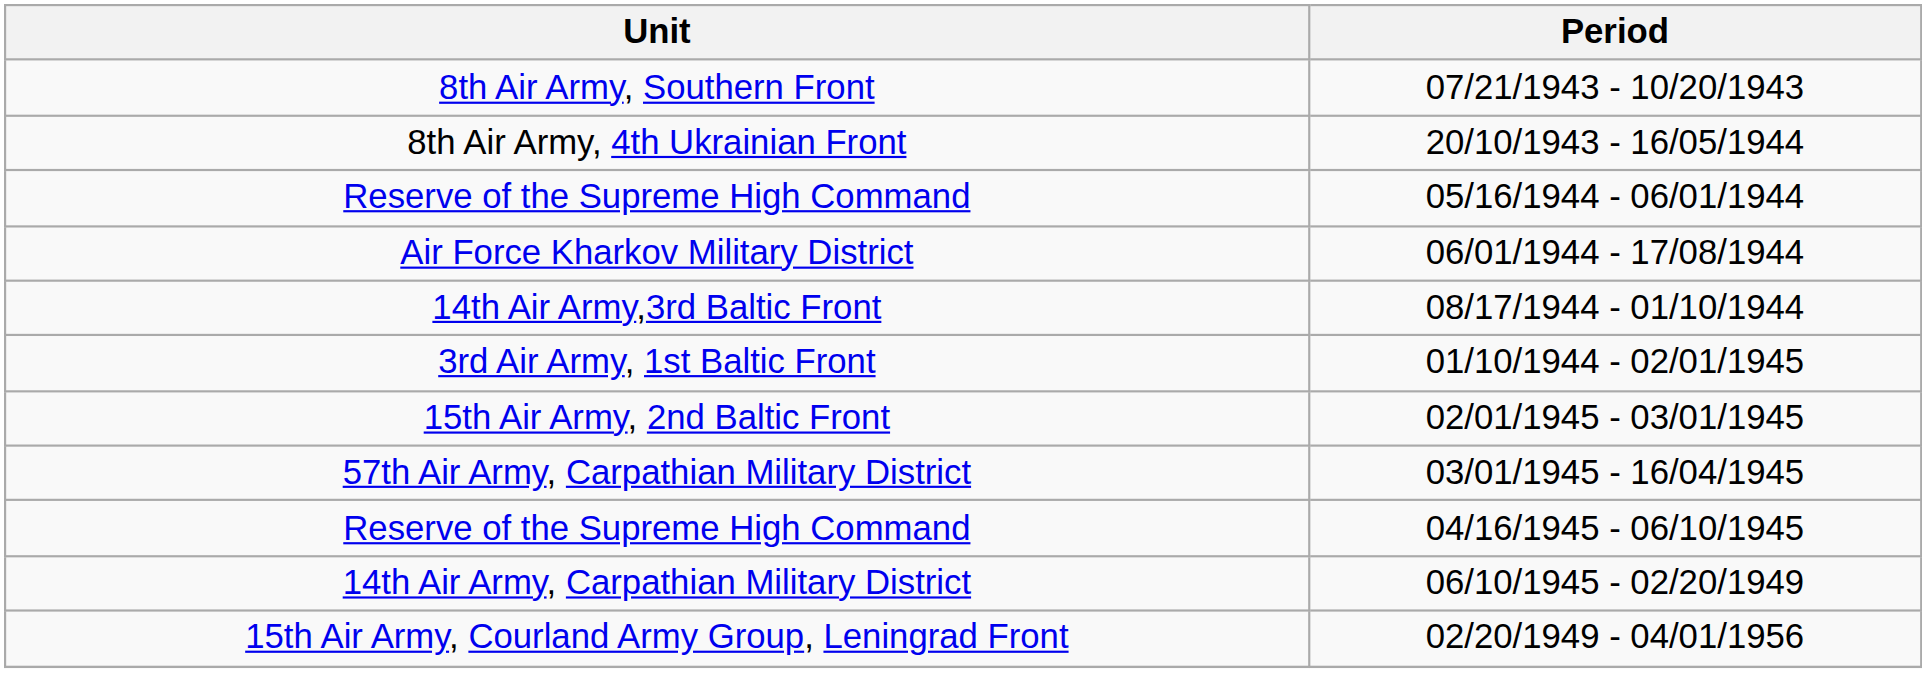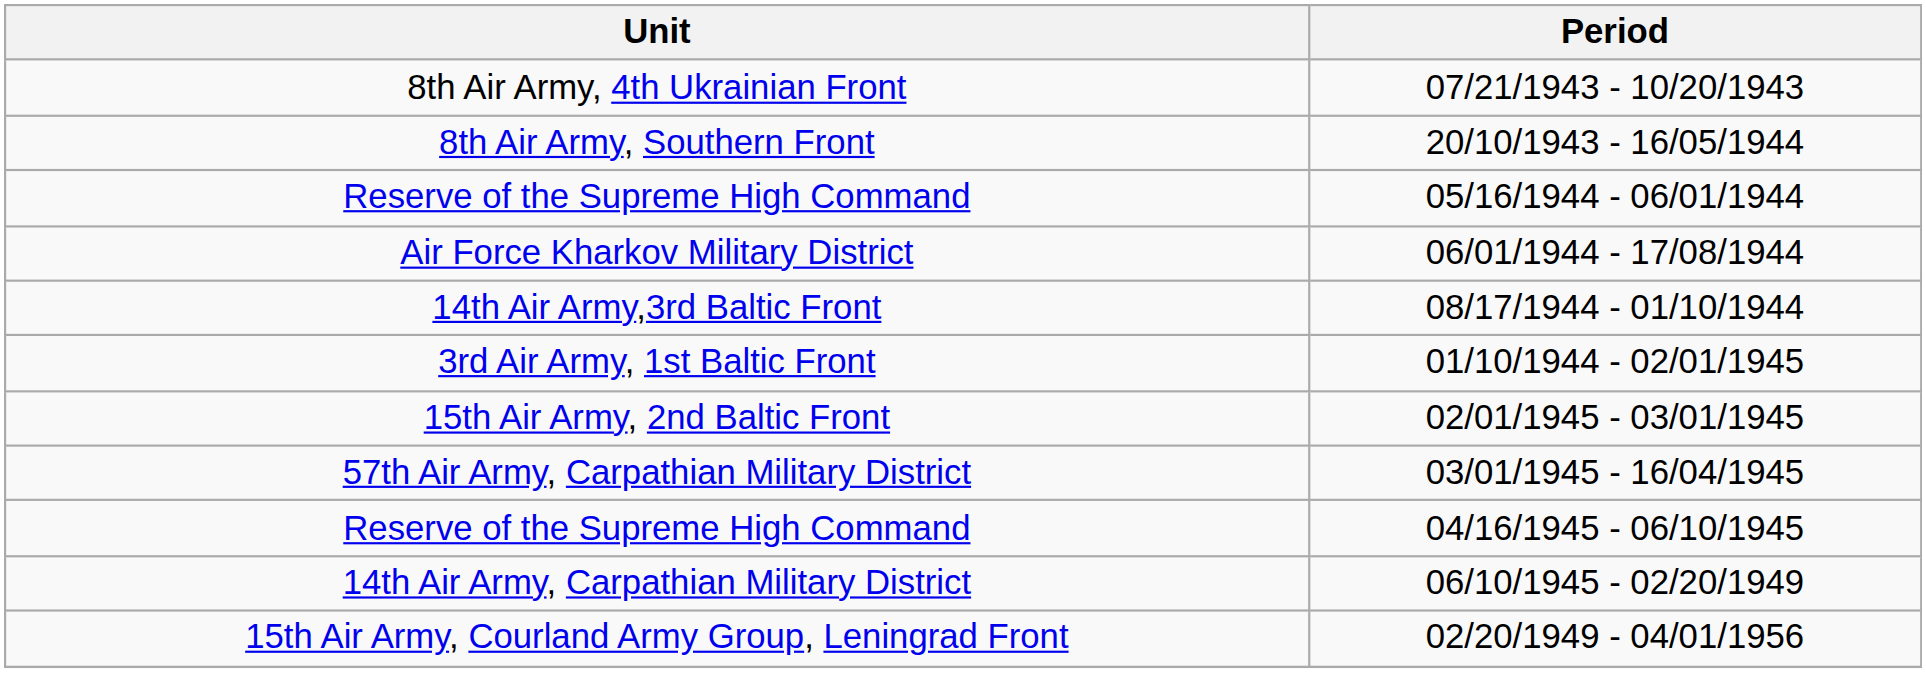row 2 | Unit: 8th Air Army, Southern Front -> 8th Air Army, 4th Ukrainian Front
row 3 | Unit: 8th Air Army, 4th Ukrainian Front -> 8th Air Army, Southern Front
